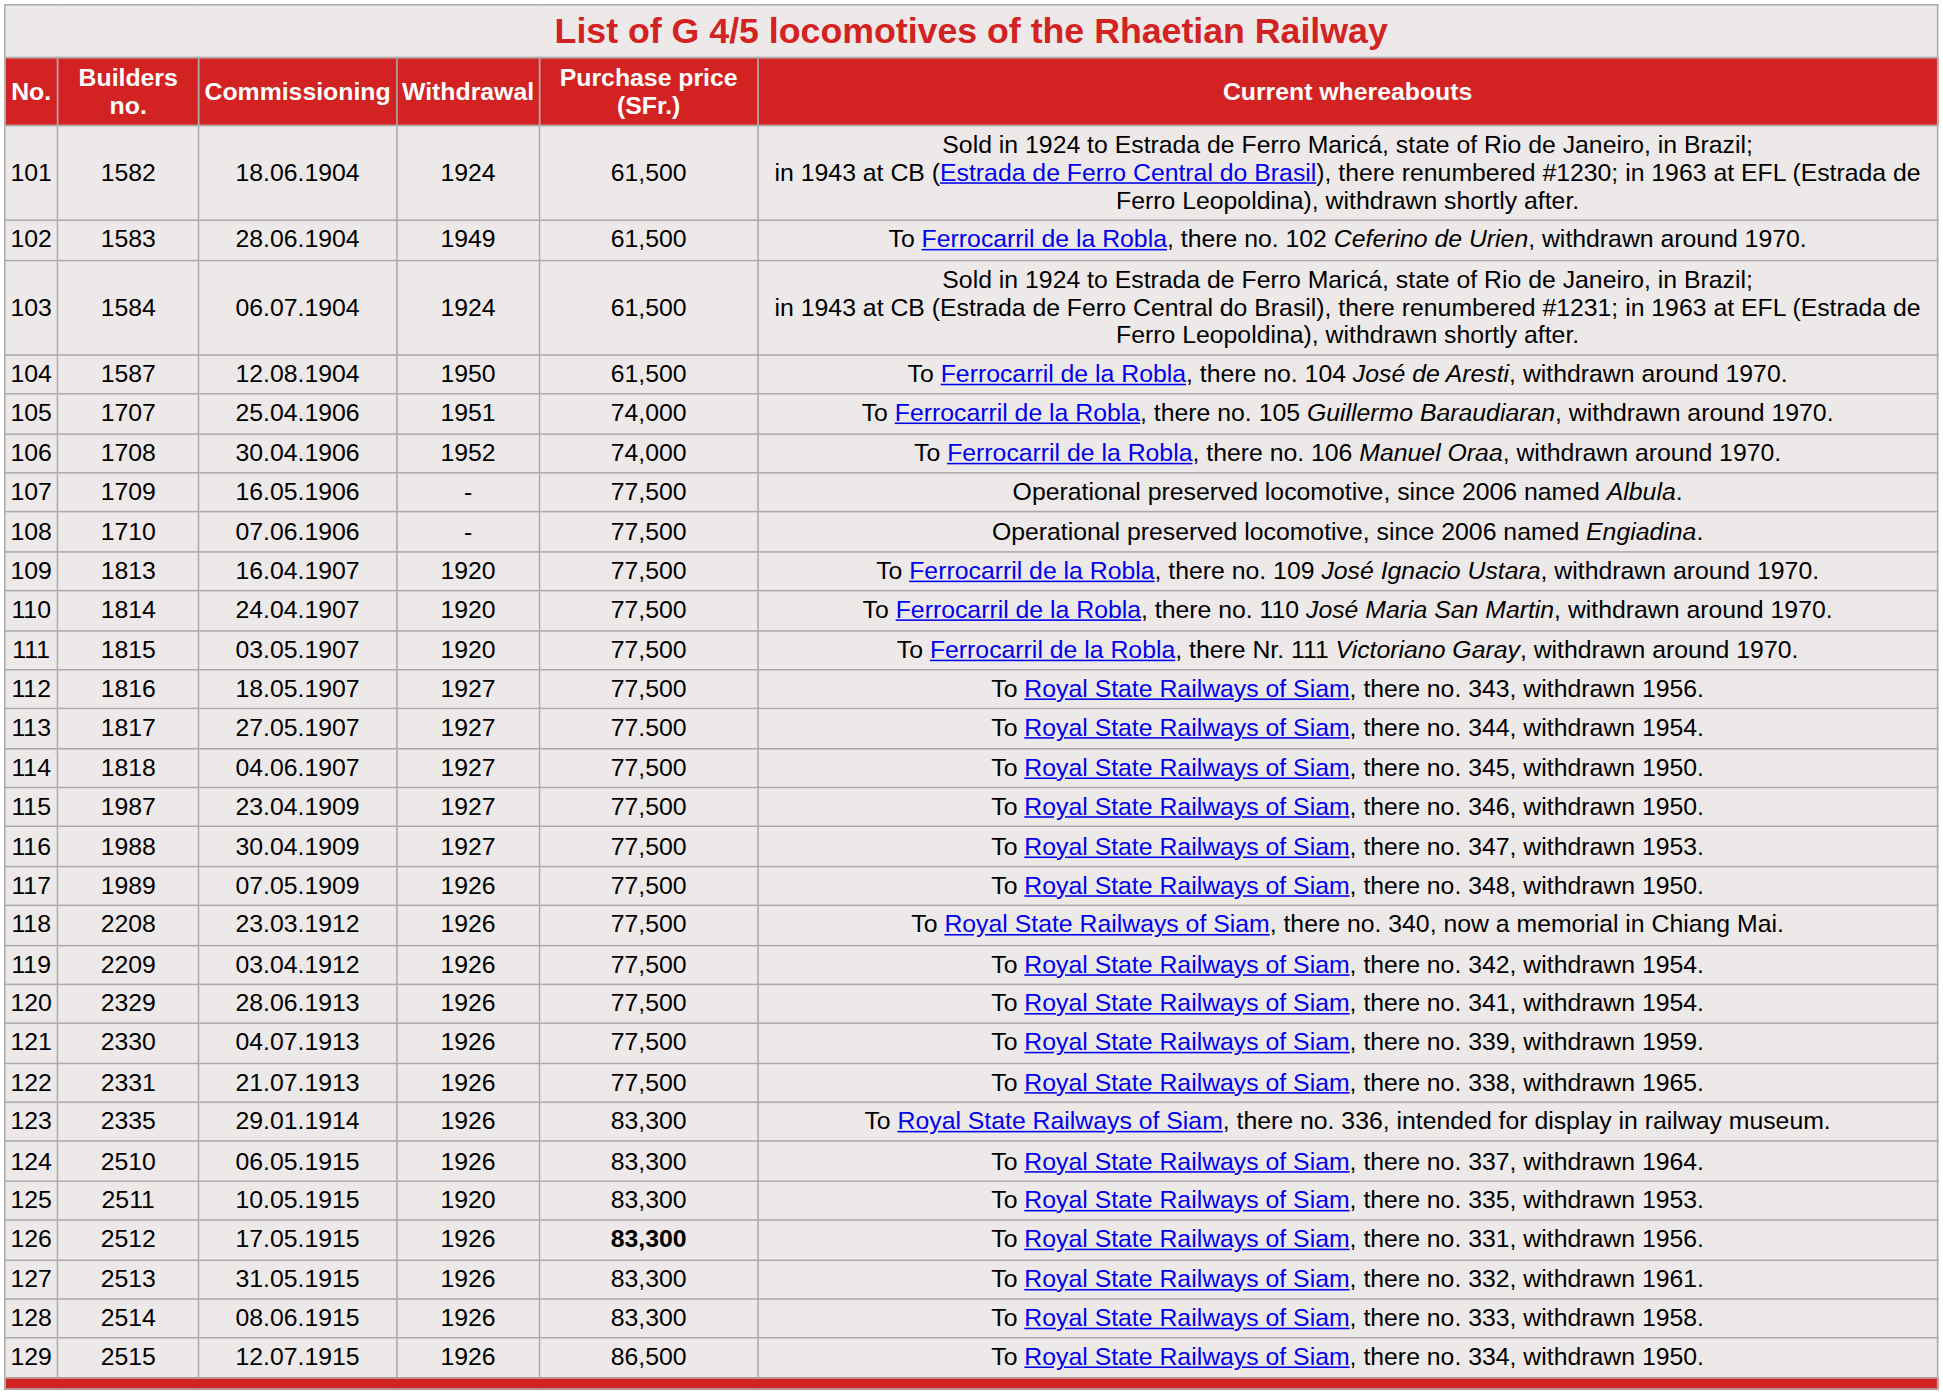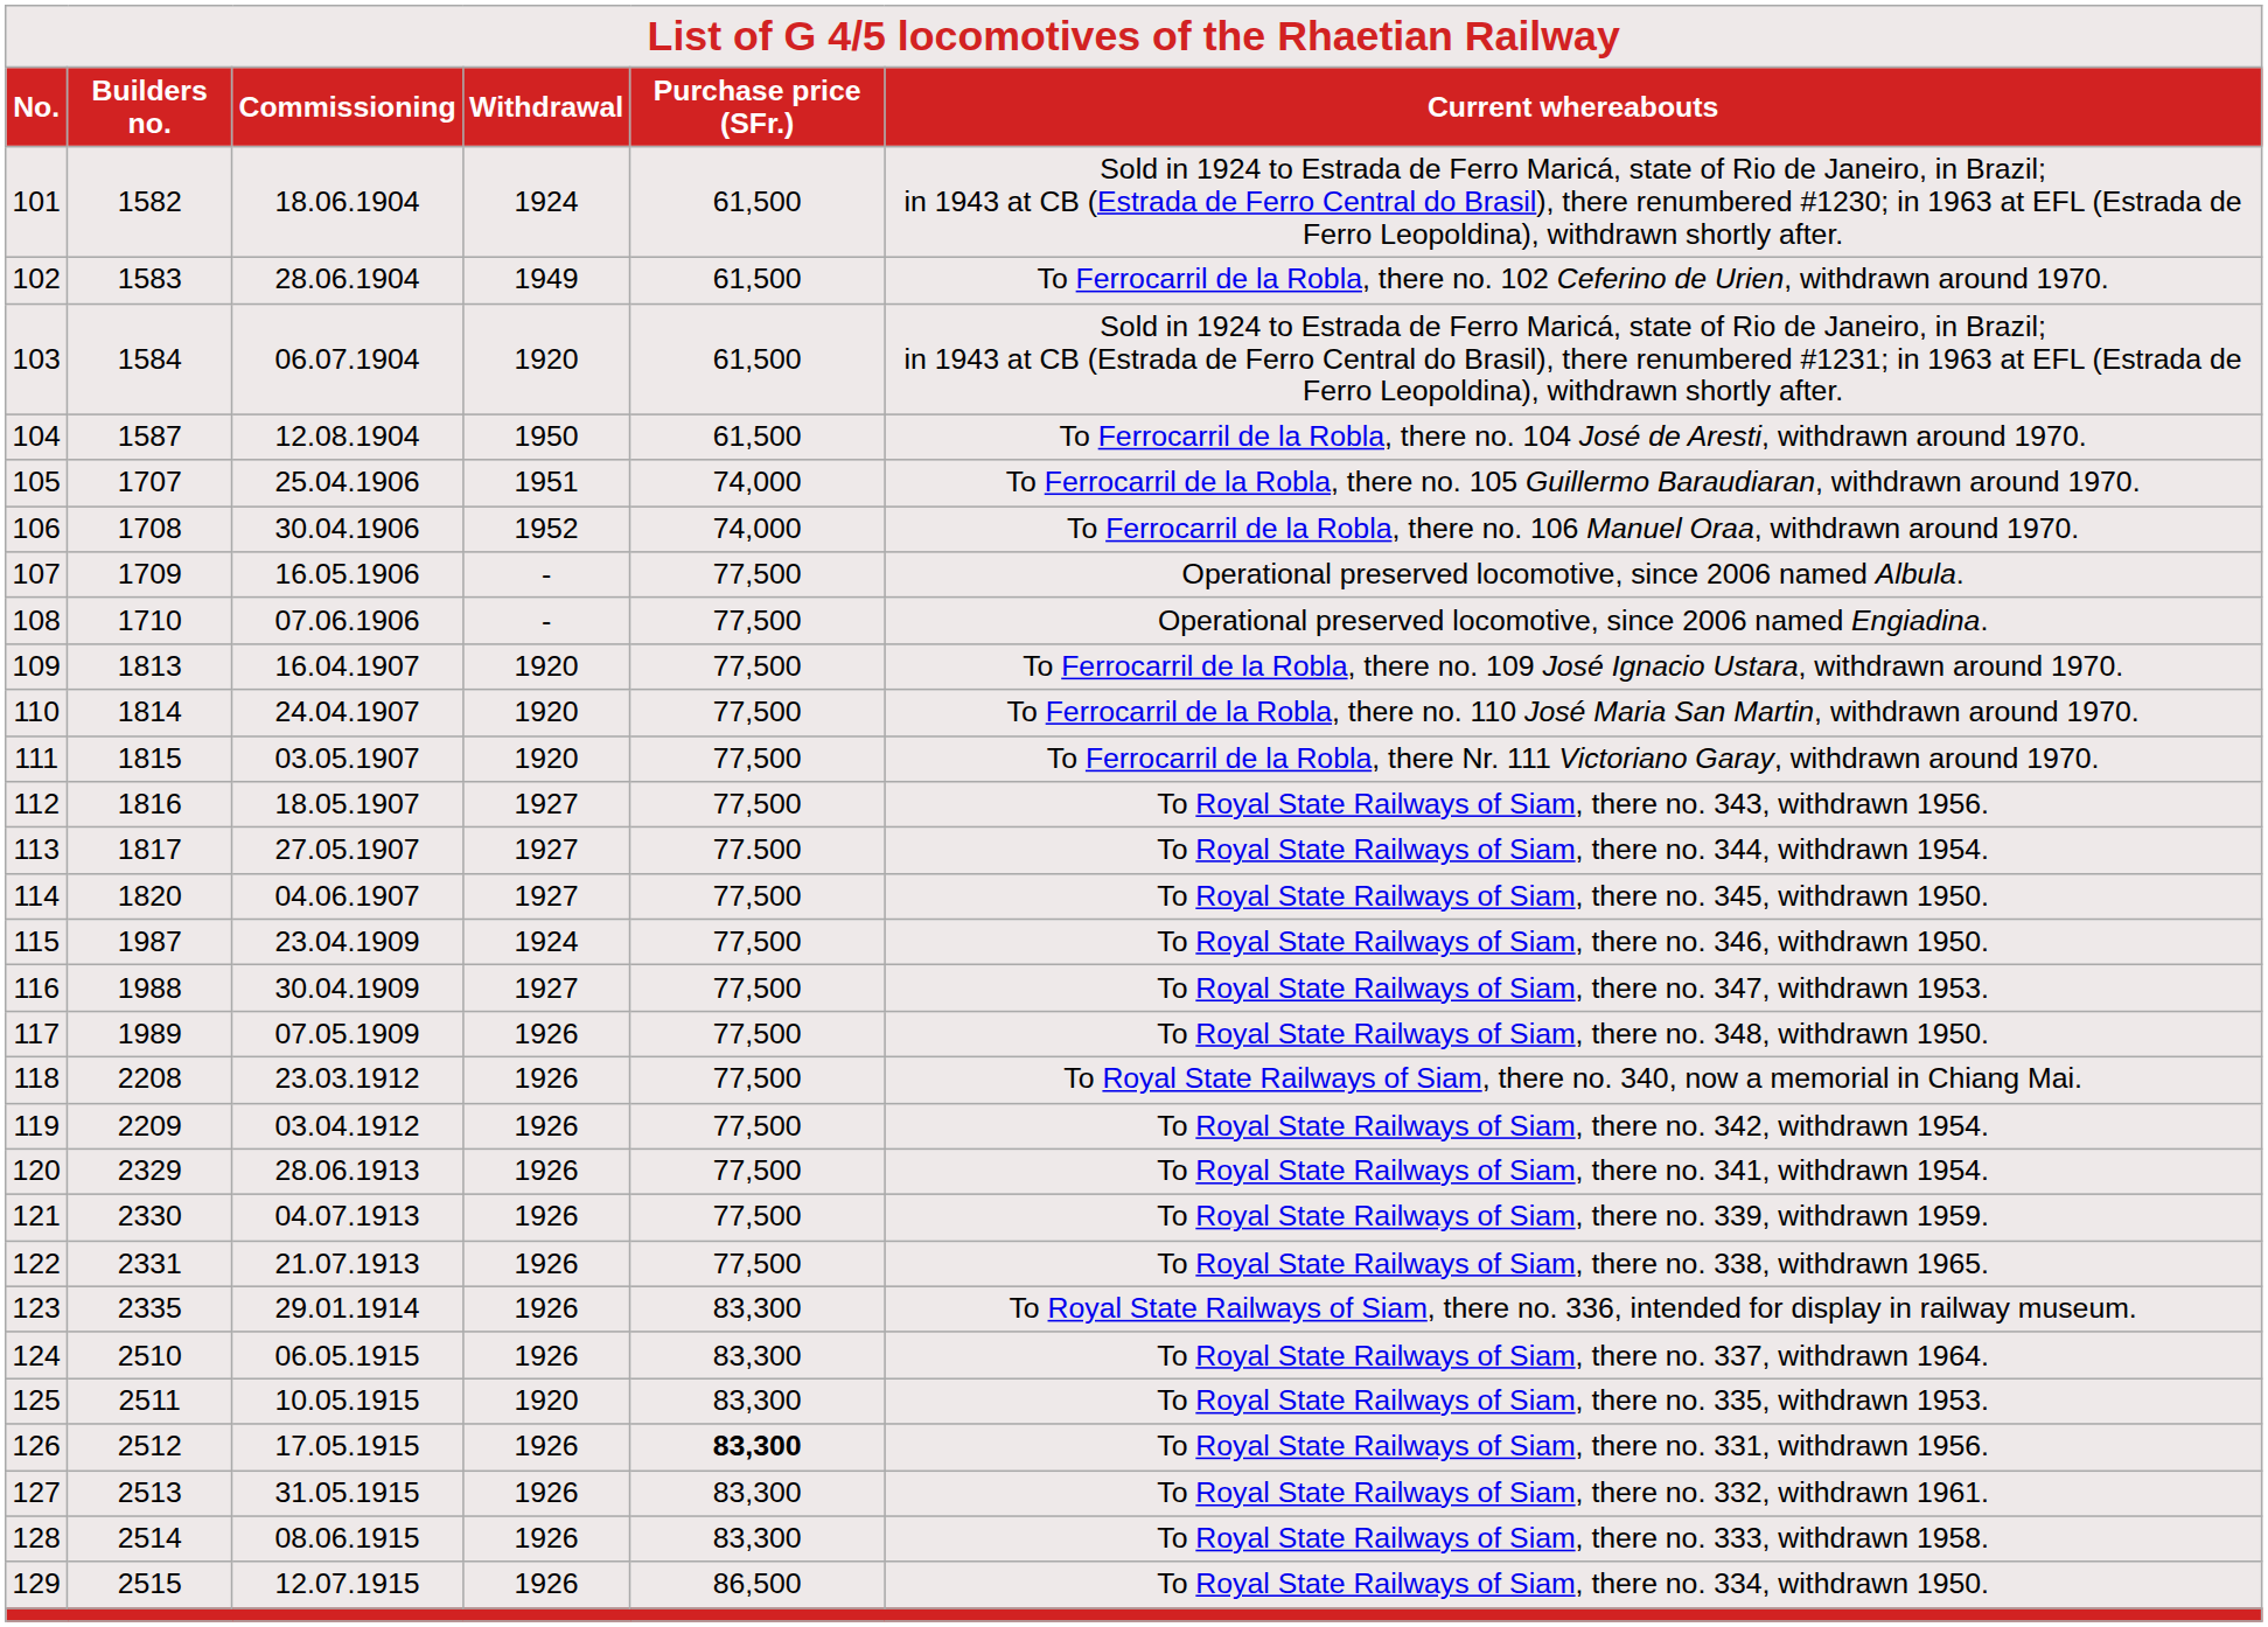103 | column 4: 1924 -> 1920
114 | column 2: 1818 -> 1820
115 | column 4: 1927 -> 1924
